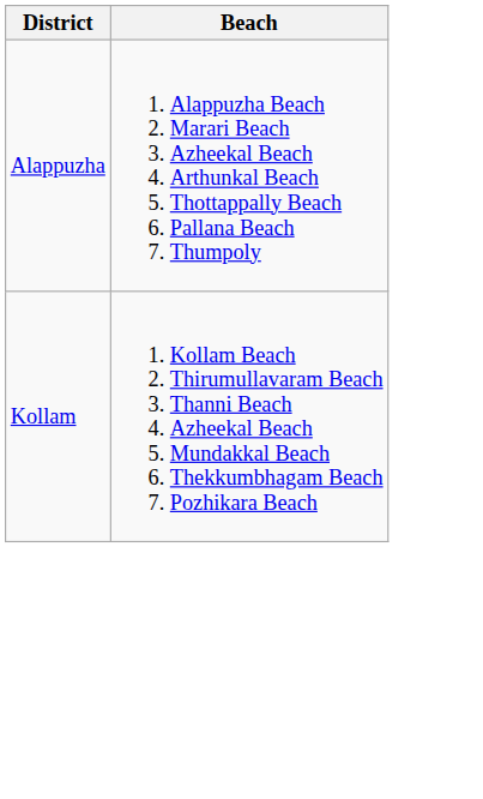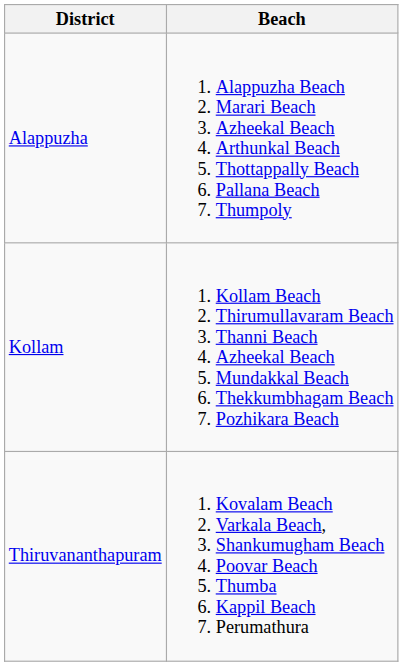+ row: Thiruvananthapuram | Kovalam Beach Varkala Beach, Shankumugham Beach Poovar Beach Thumba Kappil Beach Perumathura
